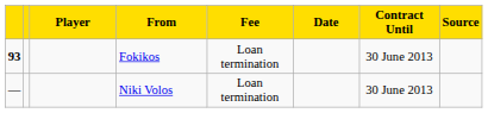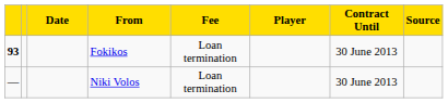columns swapped: Player <-> Date
